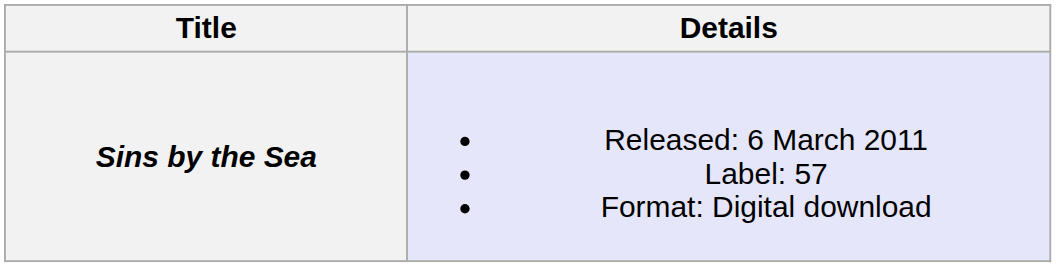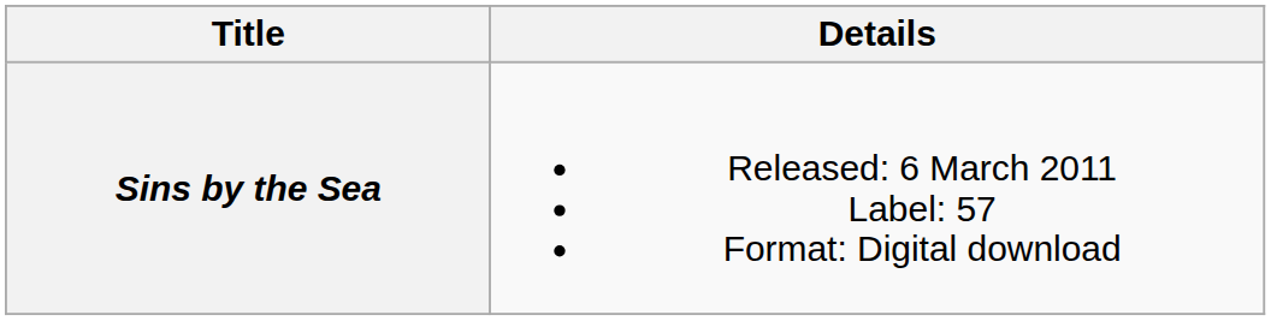Sins by the Sea | Details: lavender background -> no background
